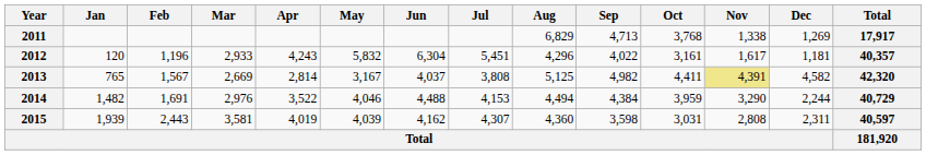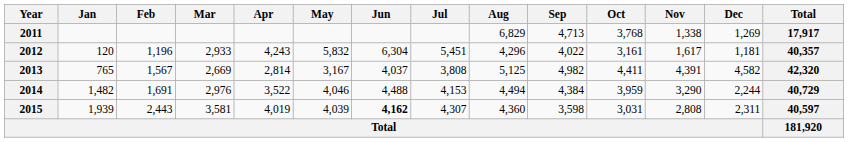2013 | Nov: khaki background -> no background
2015 | Jun: normal -> bold
